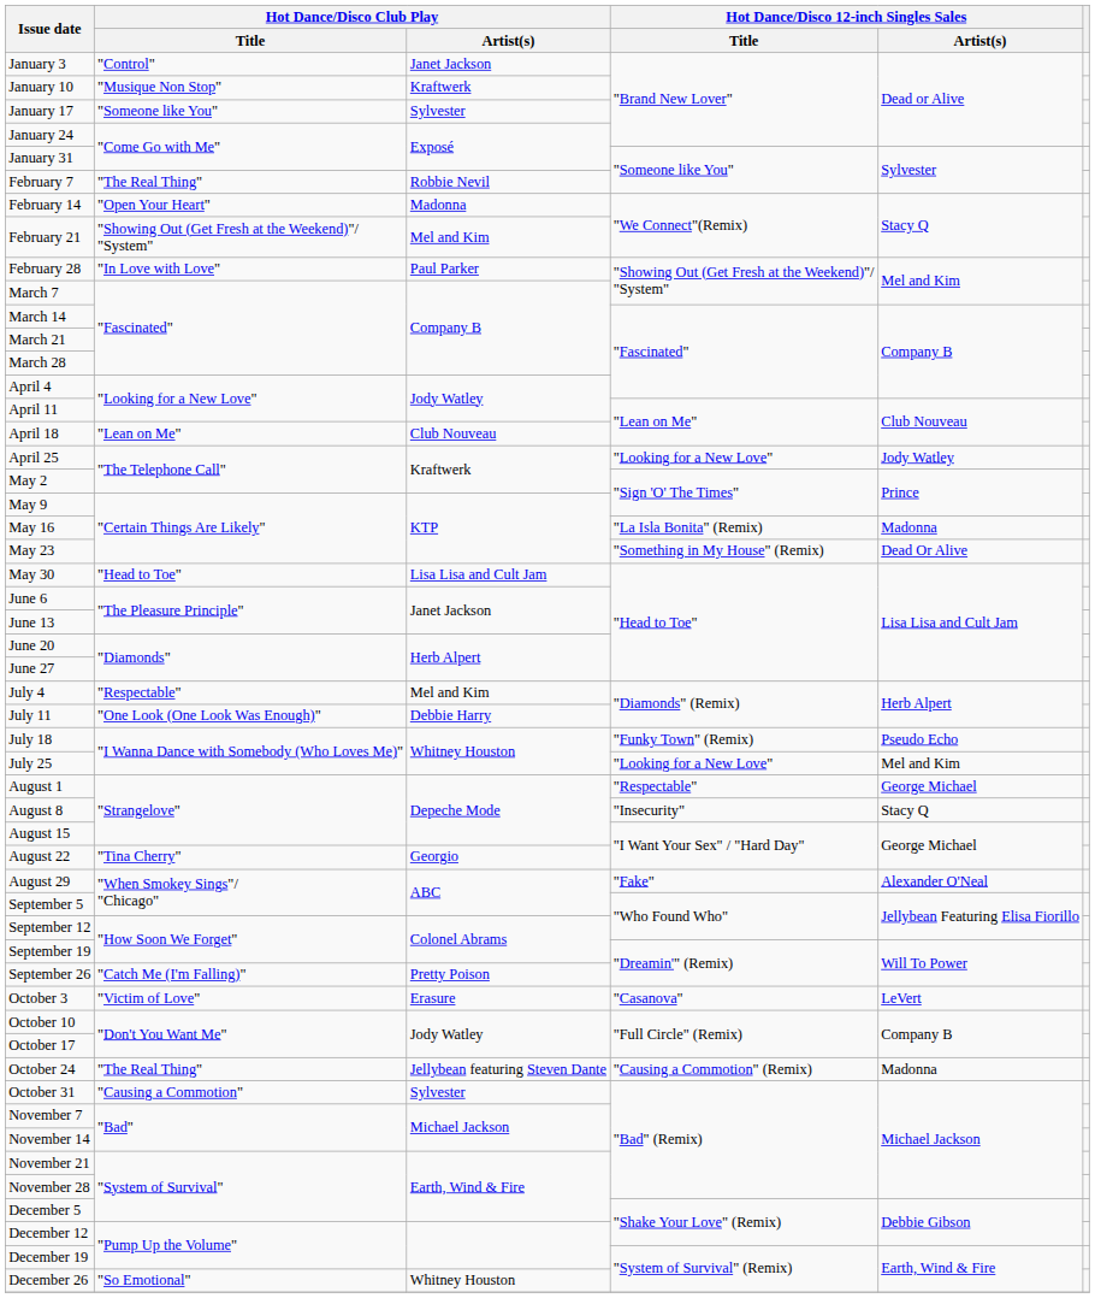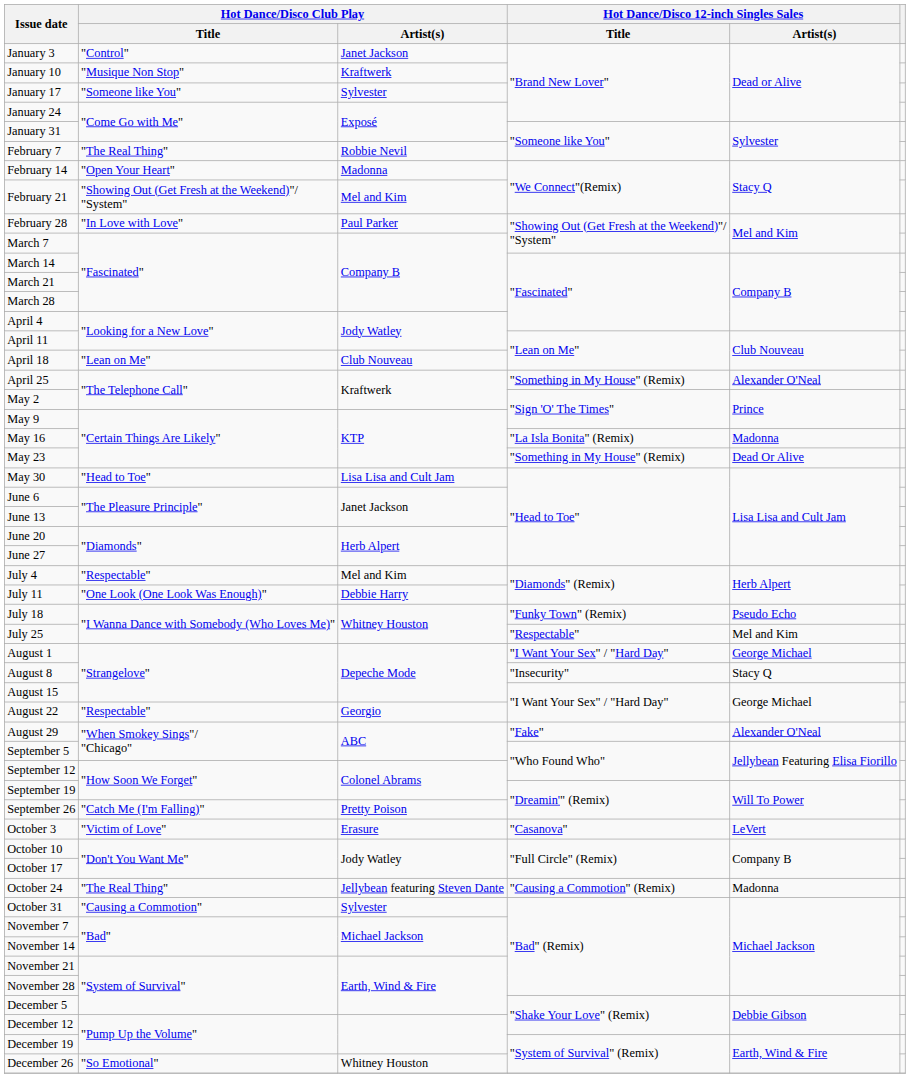April 25 | Hot Dance/Disco 12-inch Singles Sales / Title: "Looking for a New Love" -> "Something in My House" (Remix)
April 25 | Hot Dance/Disco 12-inch Singles Sales / Artist(s): Jody Watley -> Alexander O'Neal
July 25 | Hot Dance/Disco 12-inch Singles Sales / Title: "Looking for a New Love" -> "Respectable"
August 1 | Hot Dance/Disco 12-inch Singles Sales / Title: "Respectable" -> "I Want Your Sex" / "Hard Day"
August 22 | Hot Dance/Disco Club Play / Title: "Tina Cherry" -> "Respectable"
